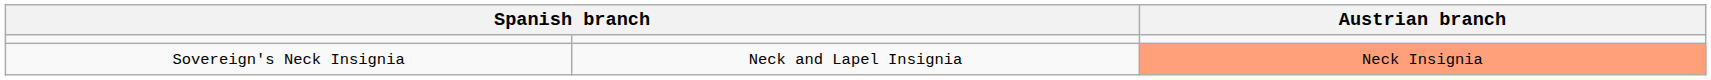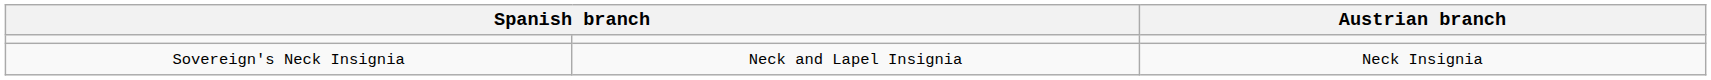Sovereign's Neck Insignia | Austrian branch: lightsalmon background -> no background
